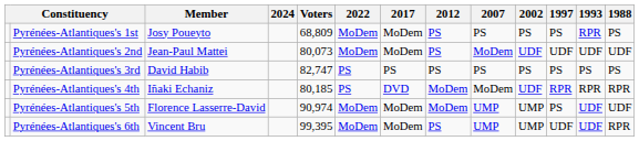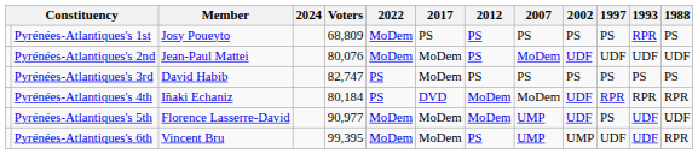Pyrénées-Atlantiques's 1st | 2017: MoDem -> PS
Pyrénées-Atlantiques's 2nd | Voters: 80,073 -> 80,076
Pyrénées-Atlantiques's 3rd | 2017: PS -> MoDem
Pyrénées-Atlantiques's 4th | Voters: 80,185 -> 80,184
Pyrénées-Atlantiques's 5th | Voters: 90,974 -> 90,977
Pyrénées-Atlantiques's 5th | 2002: UMP -> UDF
